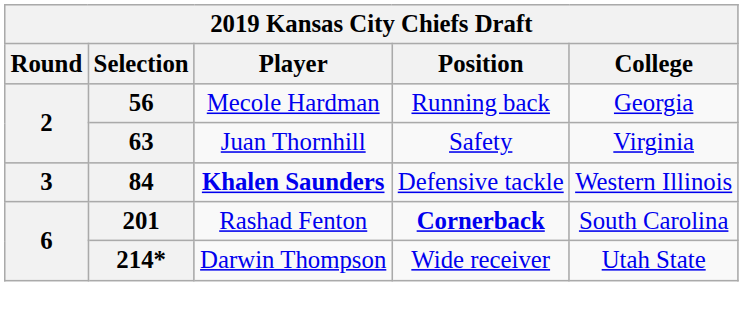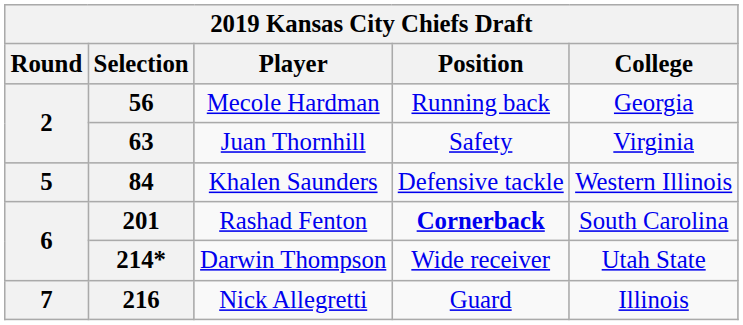84 | Round: 3 -> 5
84 | Player: bold -> normal
+ row: 7 | 216 | Nick Allegretti | Guard | Illinois
